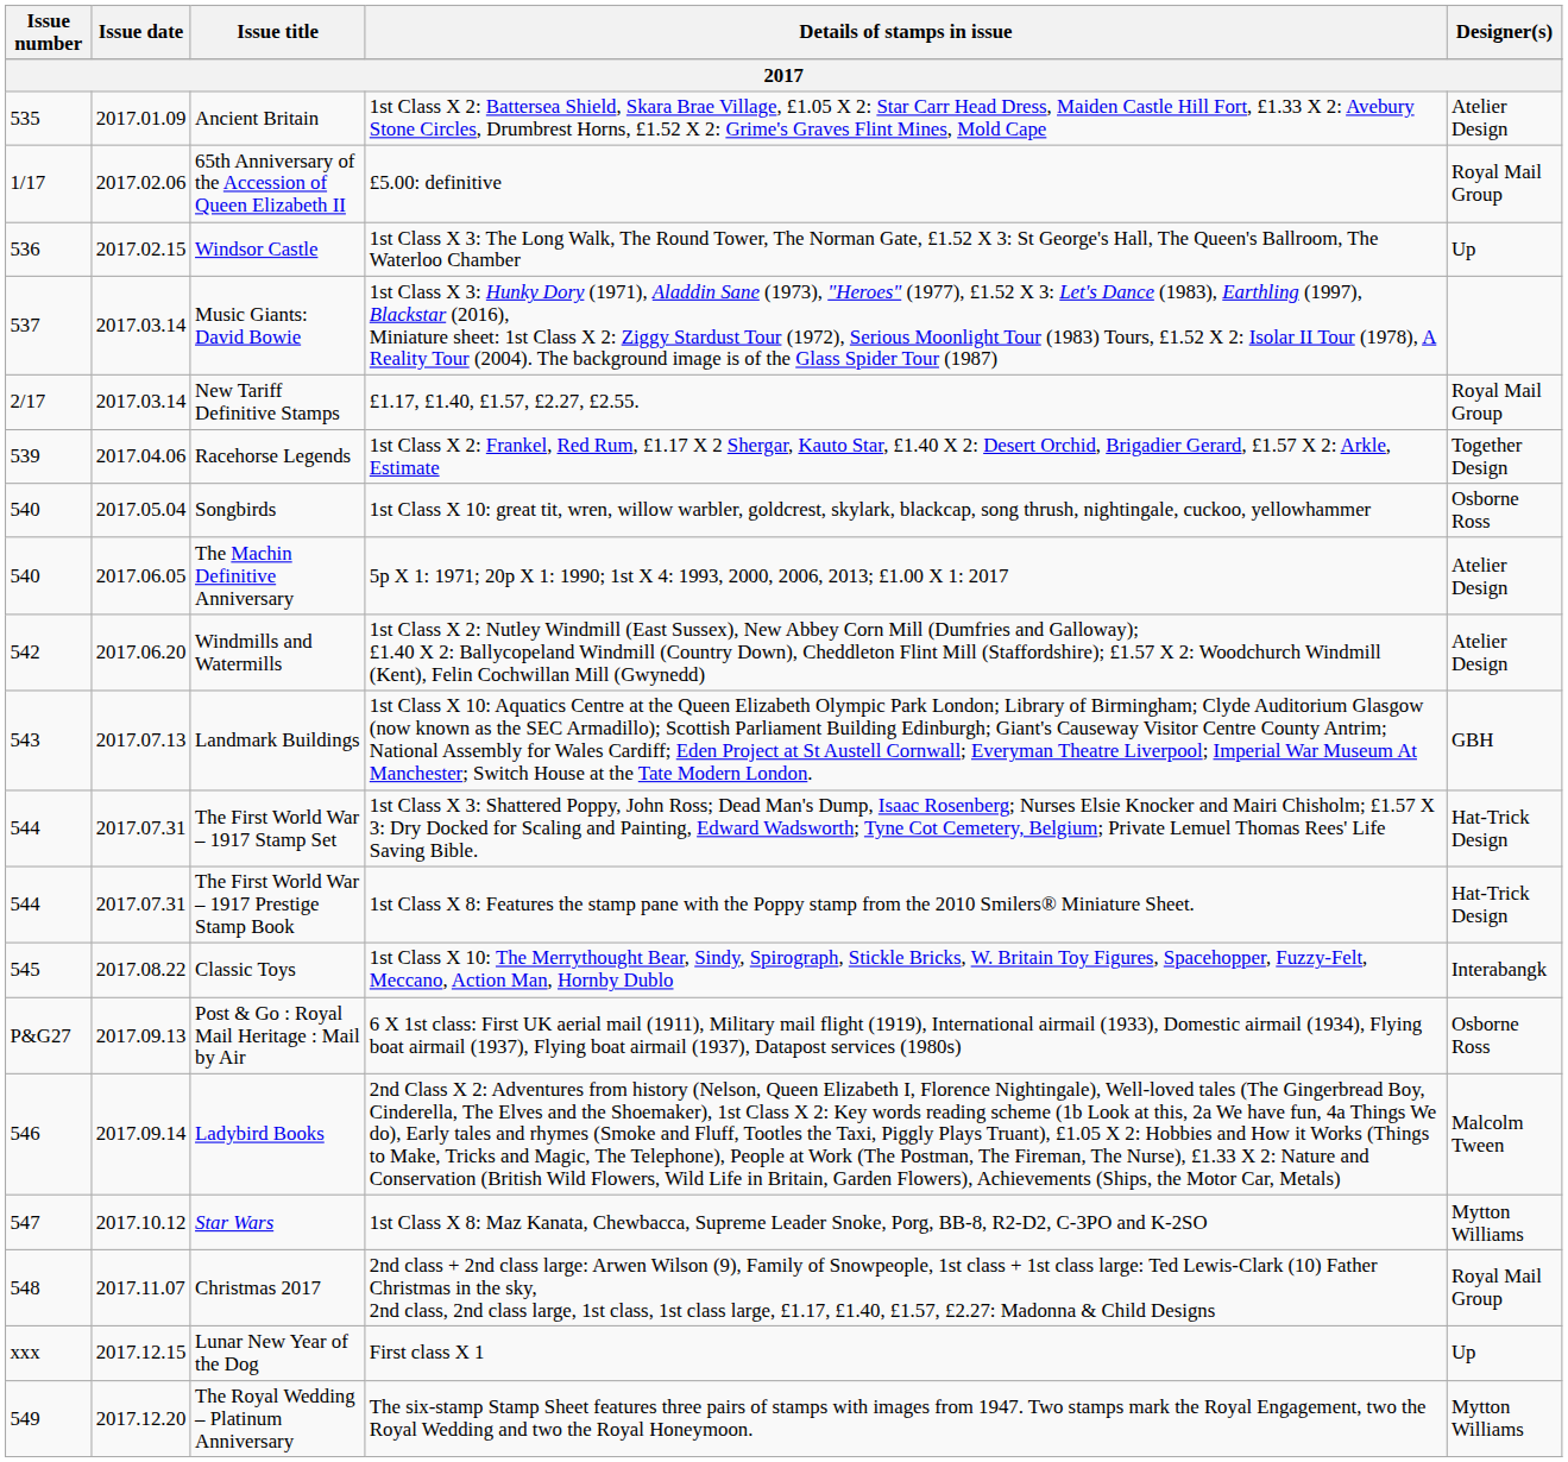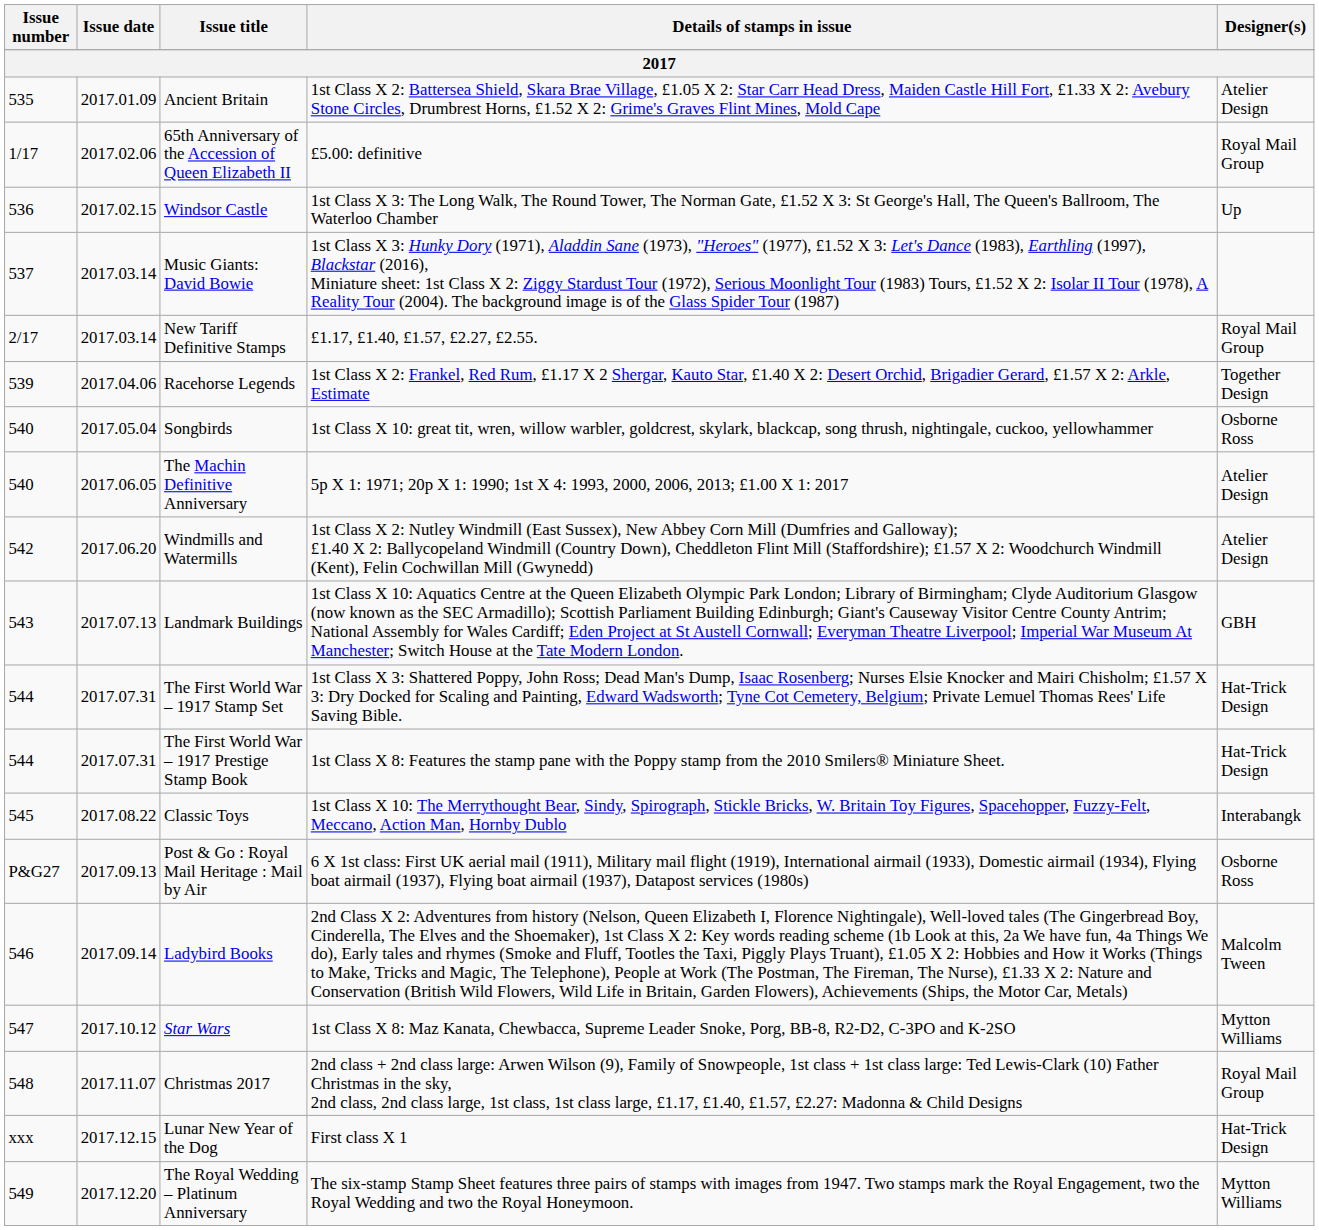Lunar New Year of the Dog | Designer(s): Up -> Hat-Trick Design
